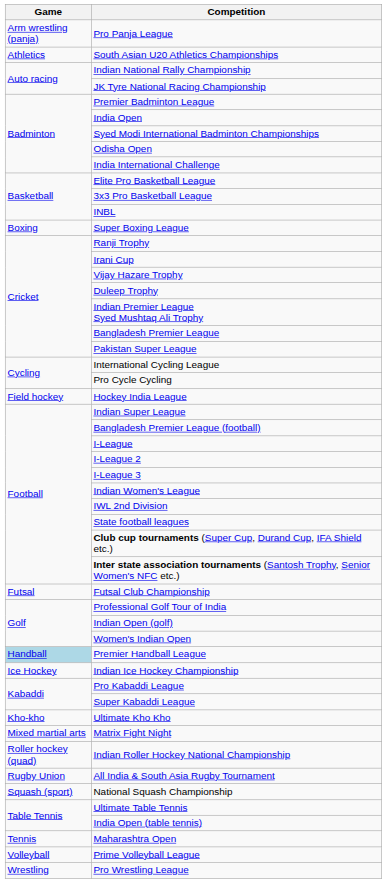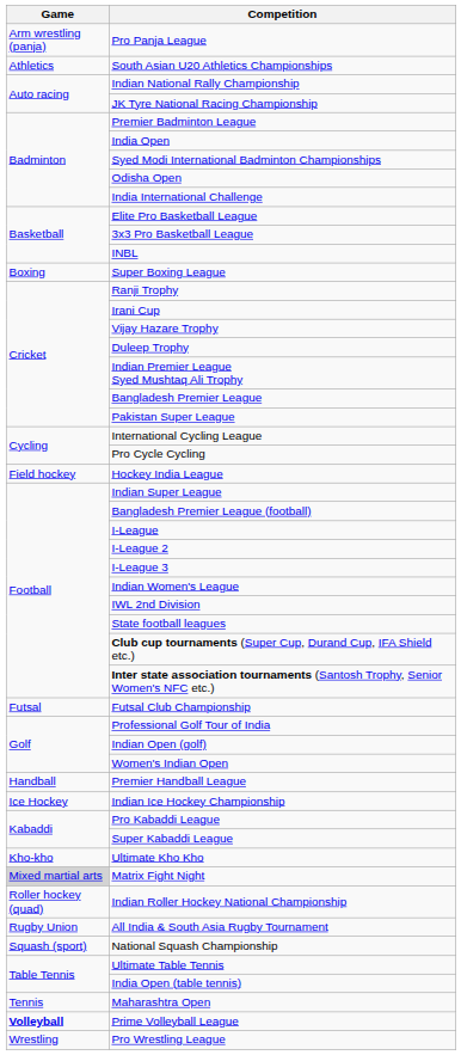Premier Handball League | Game: lightblue background -> no background
Matrix Fight Night | Game: no background -> lightgrey background
Prime Volleyball League | Game: normal -> bold
